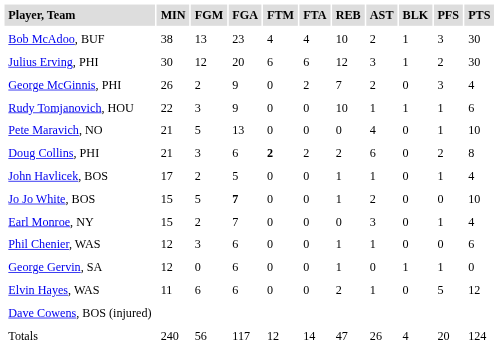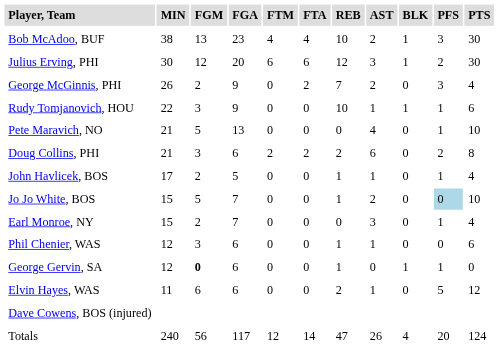Doug Collins, PHI | FTM: bold -> normal
Jo Jo White, BOS | FGA: bold -> normal
Jo Jo White, BOS | PFS: no background -> lightblue background
George Gervin, SA | FGM: normal -> bold
